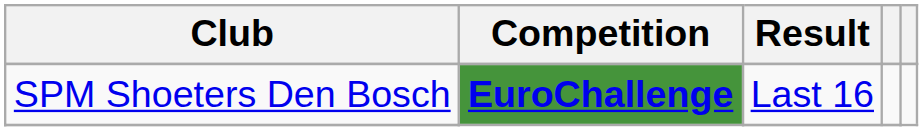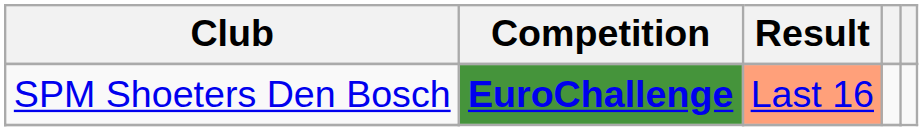SPM Shoeters Den Bosch | Result: no background -> lightsalmon background
